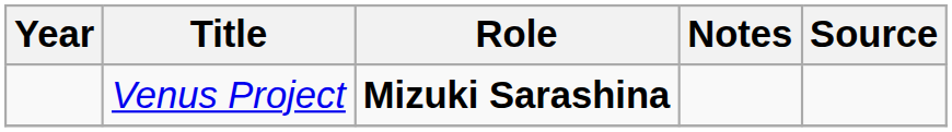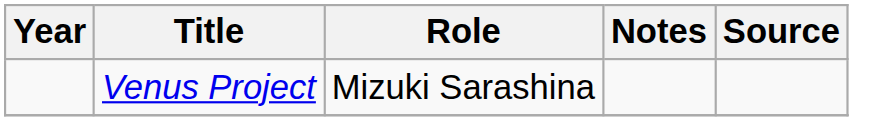Venus Project | Role: bold -> normal
